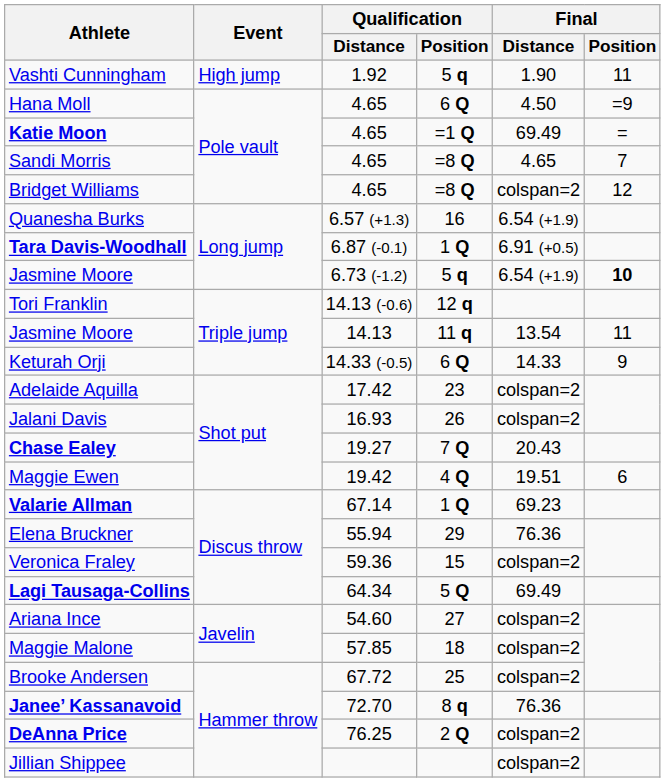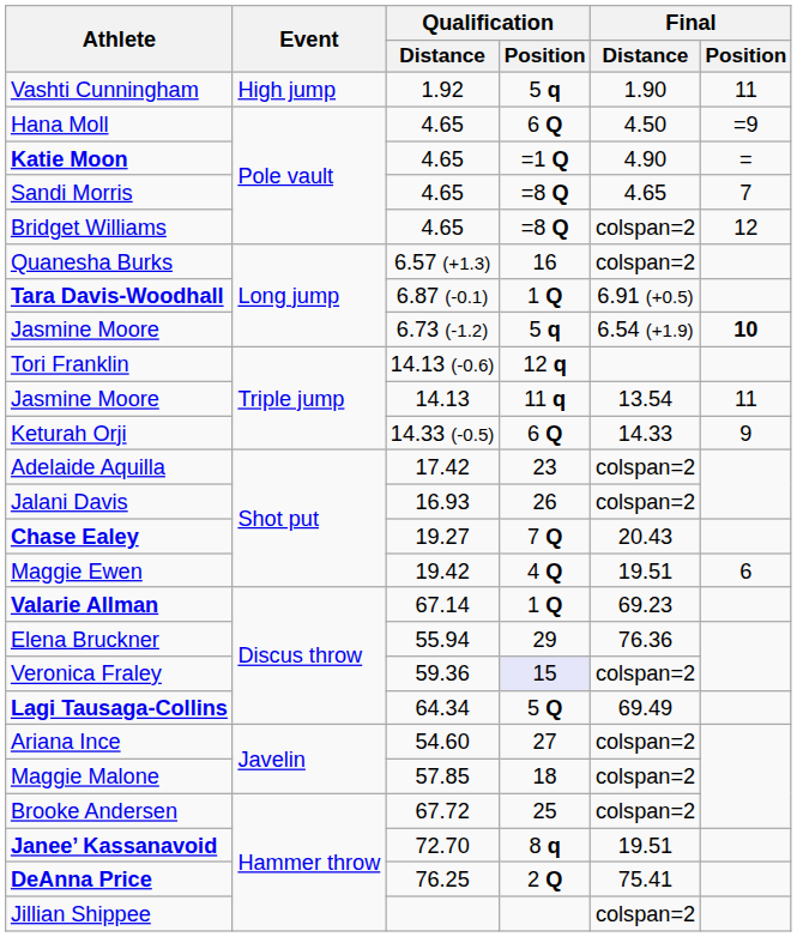Katie Moon | Final / Distance: 69.49 -> 4.90
Quanesha Burks | Final / Distance: 6.54 (+1.9) -> colspan=2
Veronica Fraley | Qualification / Position: no background -> lavender background
Janee’ Kassanavoid | Final / Distance: 76.36 -> 19.51
DeAnna Price | Final / Distance: colspan=2 -> 75.41
